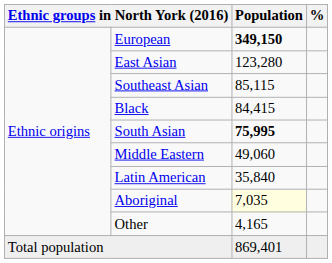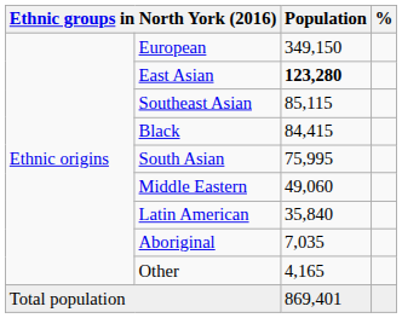European | Population: bold -> normal
East Asian | Population: normal -> bold
South Asian | Population: bold -> normal
Aboriginal | Population: lightyellow background -> no background
